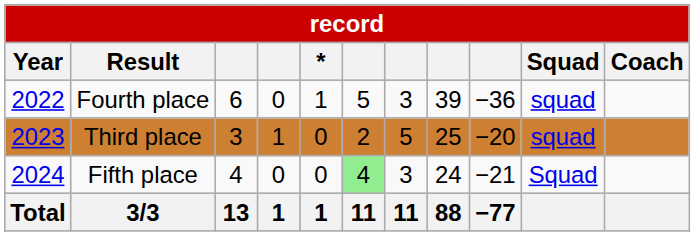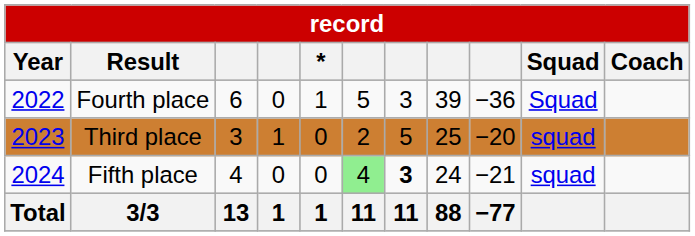Fourth place | Squad: squad -> Squad
Fifth place | column 7: normal -> bold
Fifth place | Squad: Squad -> squad
